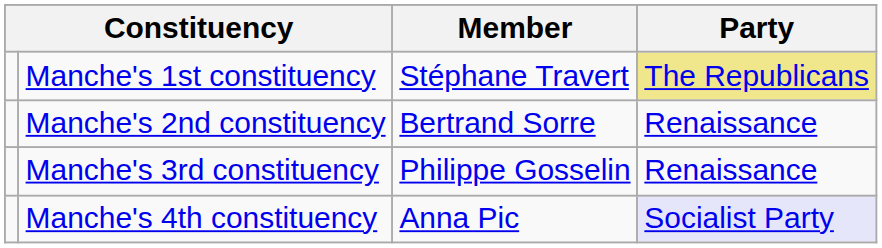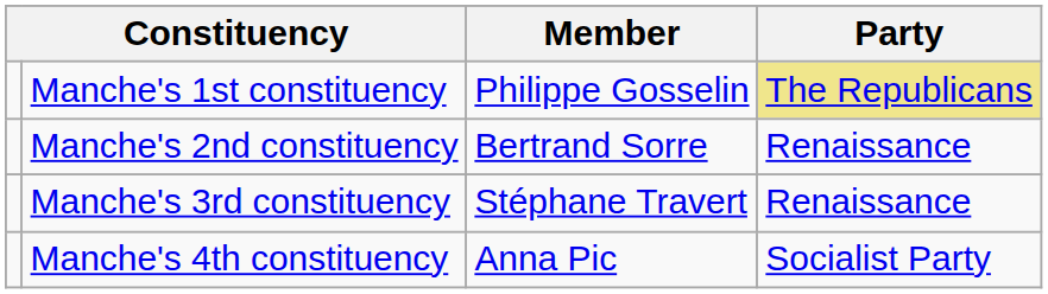Manche's 1st constituency | Member: Stéphane Travert -> Philippe Gosselin
Manche's 3rd constituency | Member: Philippe Gosselin -> Stéphane Travert
Manche's 4th constituency | Party: lavender background -> no background
